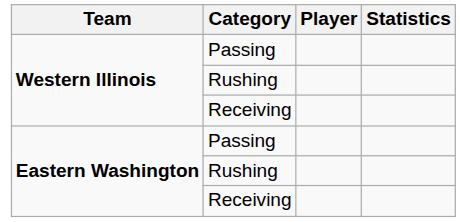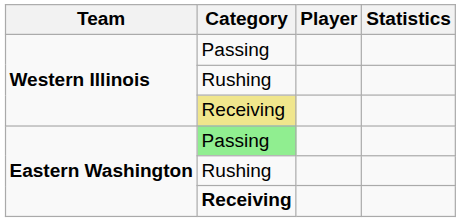Western Illinois / Receiving | Category: no background -> khaki background
Eastern Washington / Passing | Category: no background -> lightgreen background
Eastern Washington / Receiving | Category: normal -> bold
